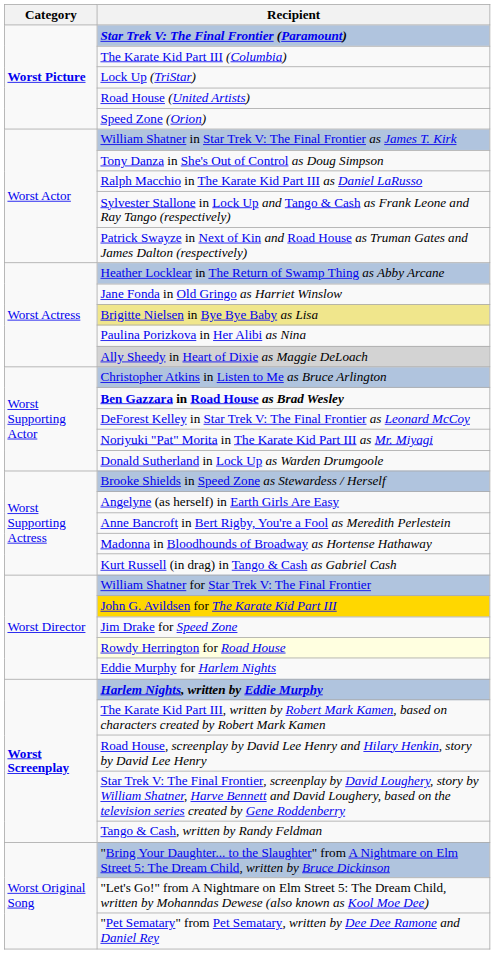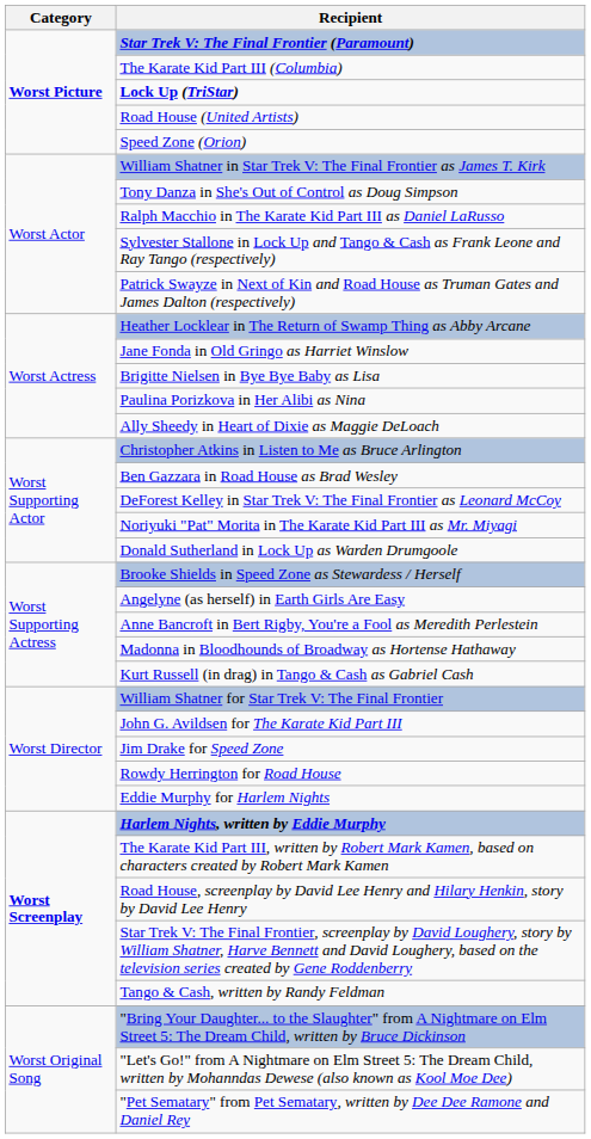Lock Up (TriStar) | Recipient: normal -> bold
Brigitte Nielsen in Bye Bye Baby as Lisa | Recipient: khaki background -> no background
Ally Sheedy in Heart of Dixie as Maggie DeLoach | Recipient: lightgrey background -> no background
Ben Gazzara in Road House as Brad Wesley | Recipient: bold -> normal
John G. Avildsen for The Karate Kid Part III | Recipient: gold background -> no background
Rowdy Herrington for Road House | Recipient: lightyellow background -> no background
